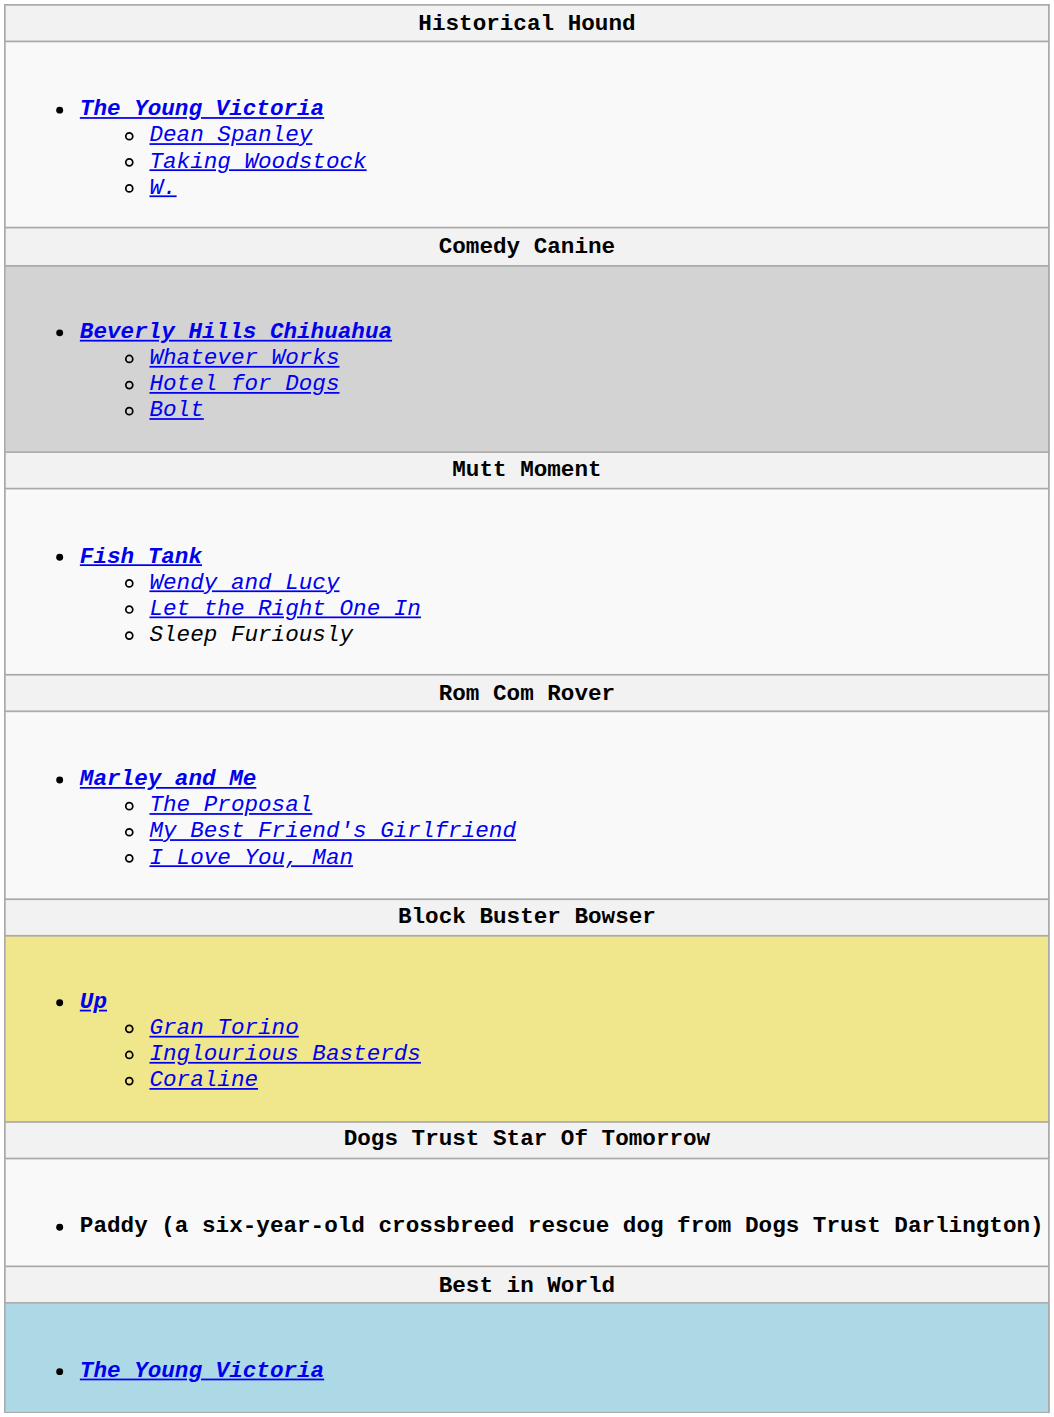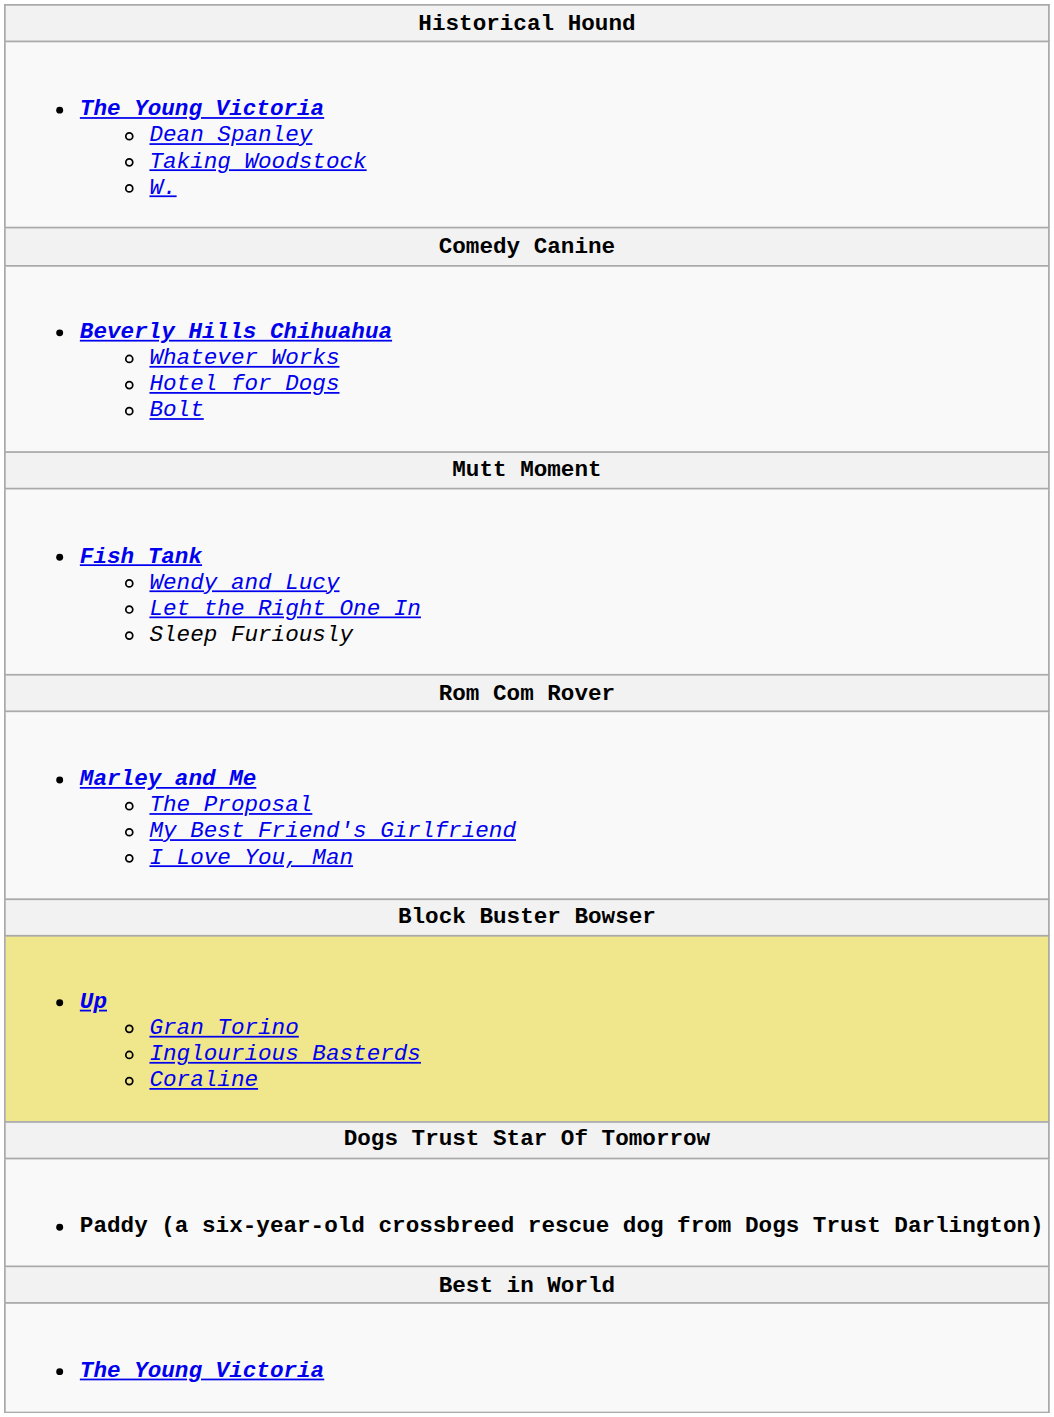row 4 | column 1: lightgrey background -> no background
row 14 | column 1: lightblue background -> no background
